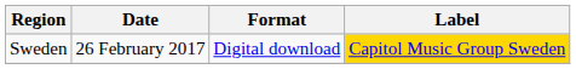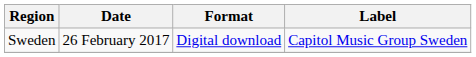Sweden | Label: gold background -> no background
